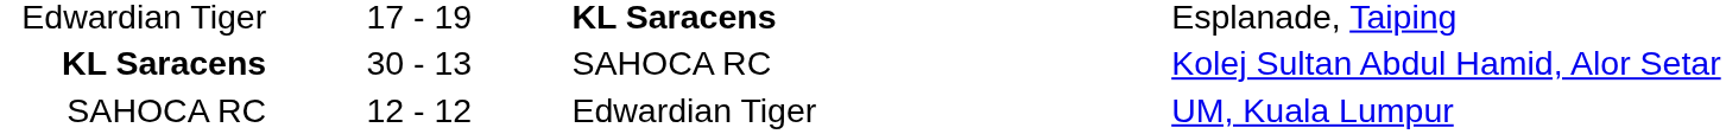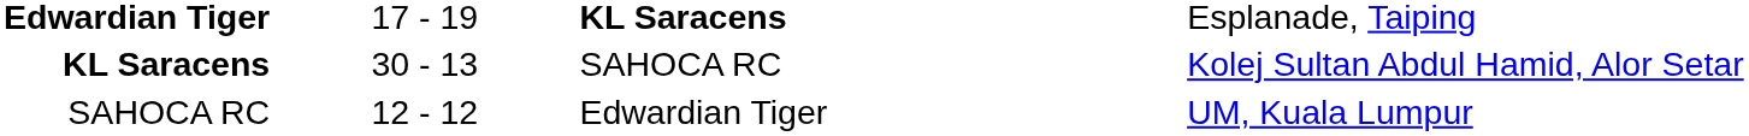row 1 | column 1: normal -> bold
